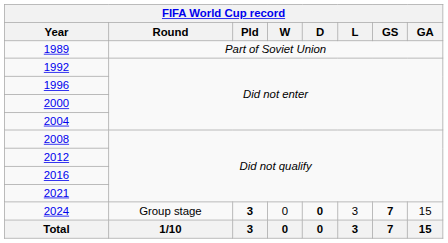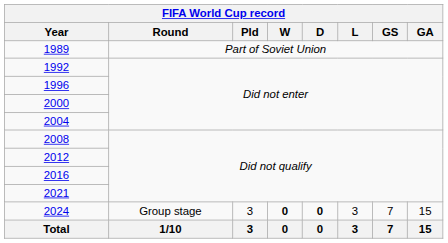2024 | FIFA World Cup record / Pld: bold -> normal
2024 | FIFA World Cup record / W: normal -> bold
2024 | FIFA World Cup record / GS: bold -> normal
